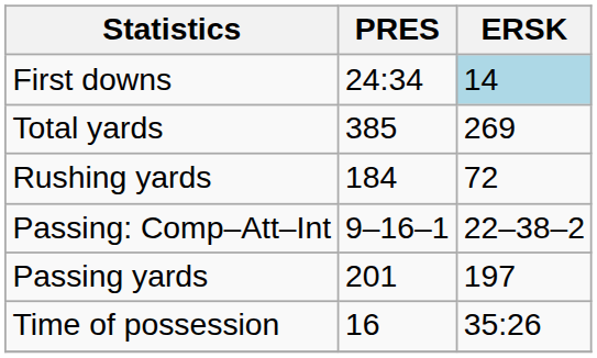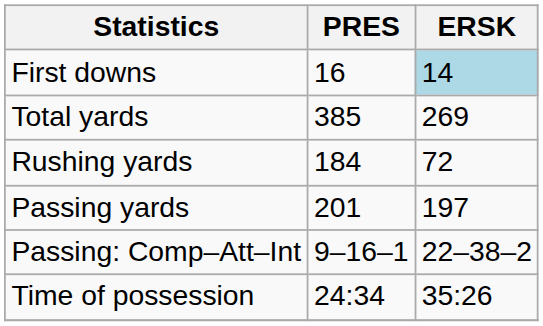First downs | PRES: 24:34 -> 16
rows swapped: Passing yards <-> Passing: Comp–Att–Int
Time of possession | PRES: 16 -> 24:34
